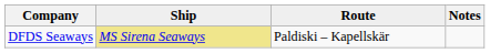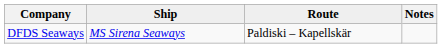DFDS Seaways | Ship: khaki background -> no background
